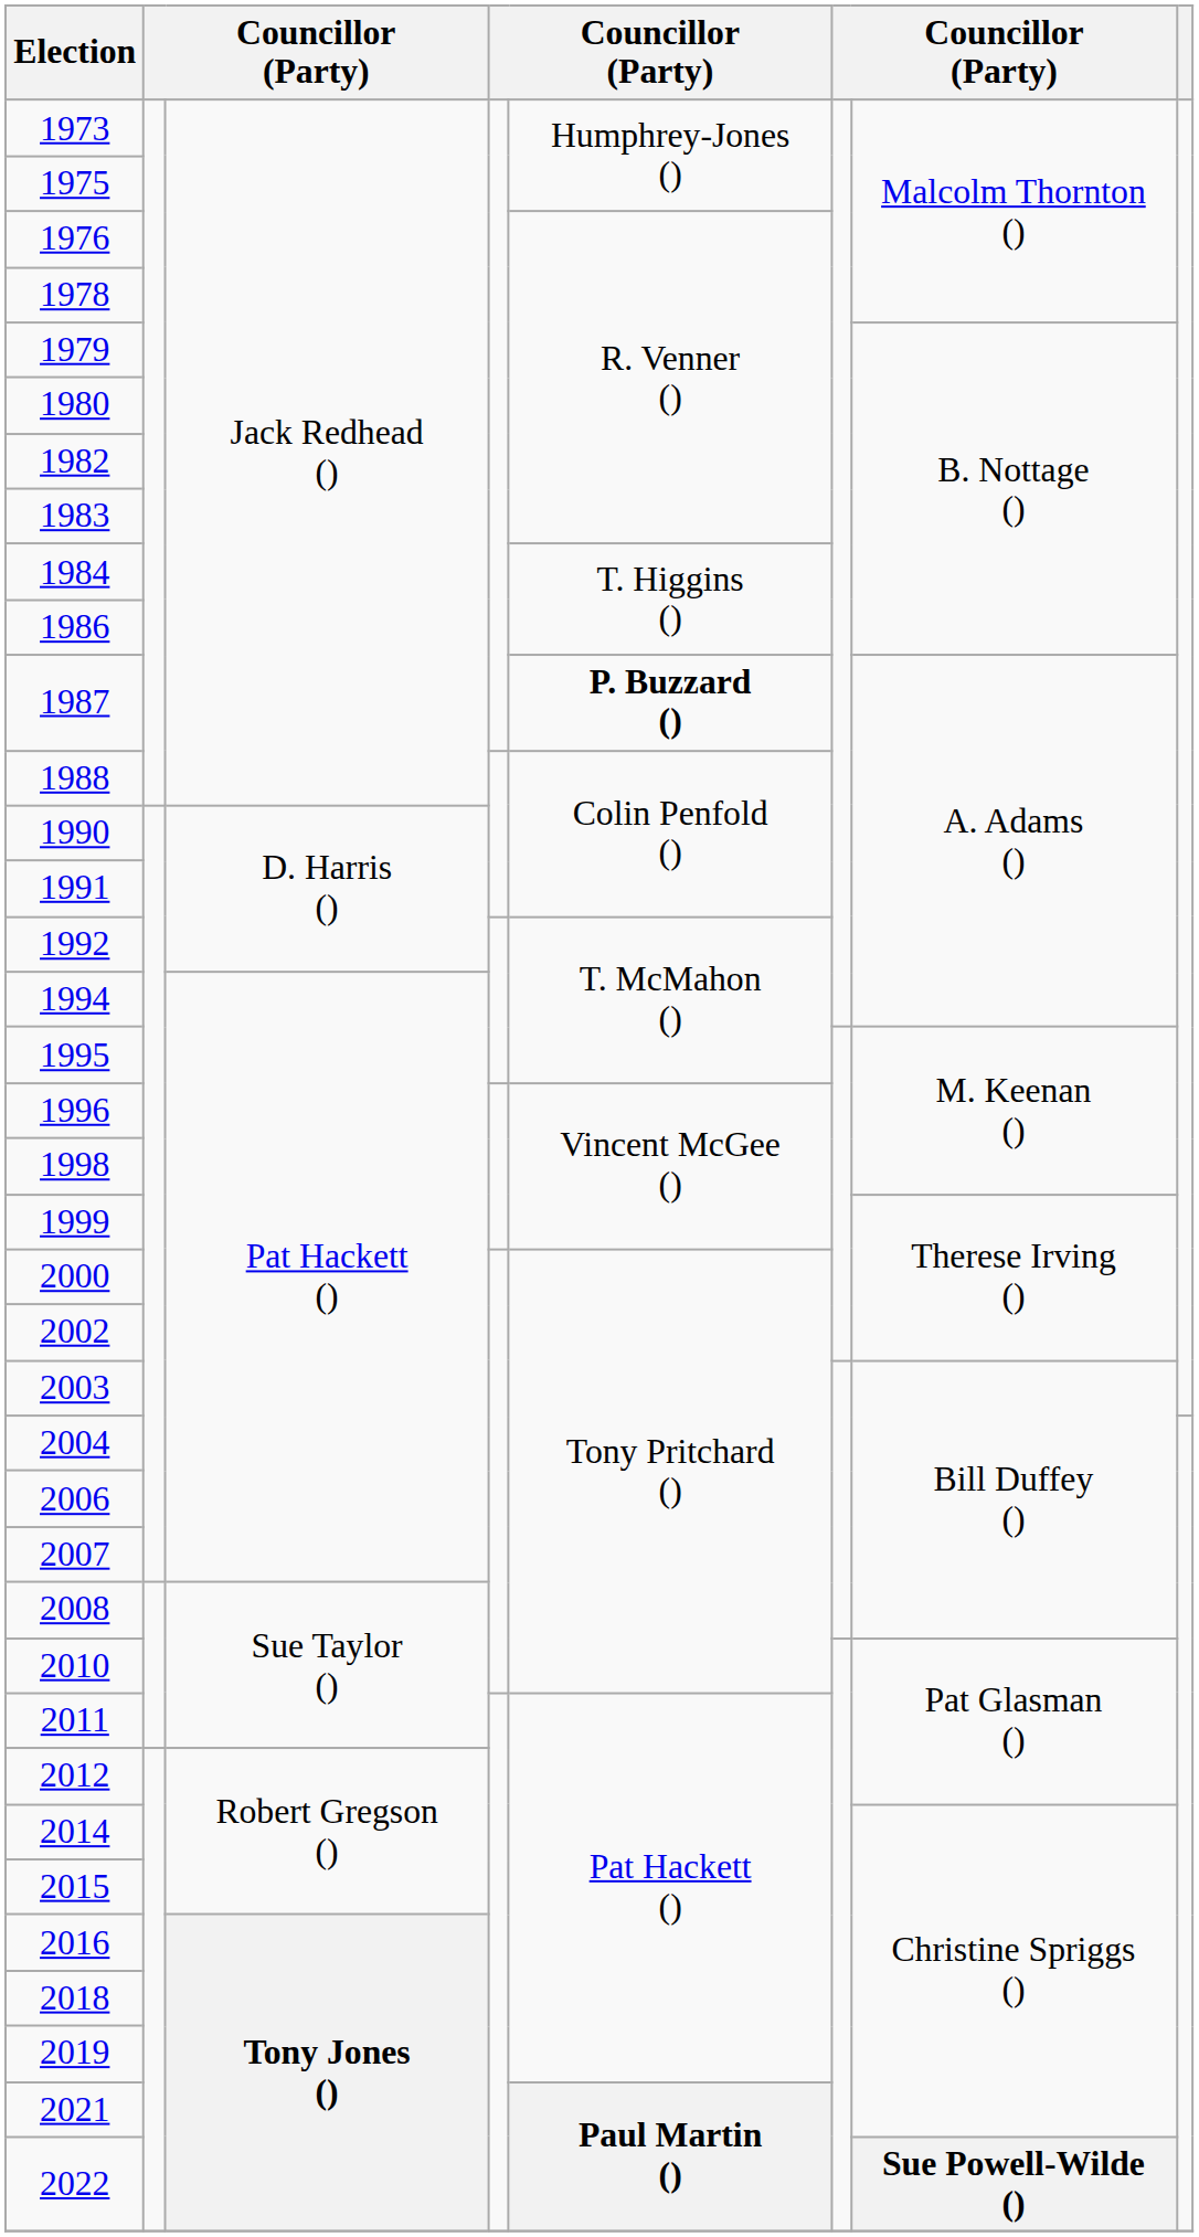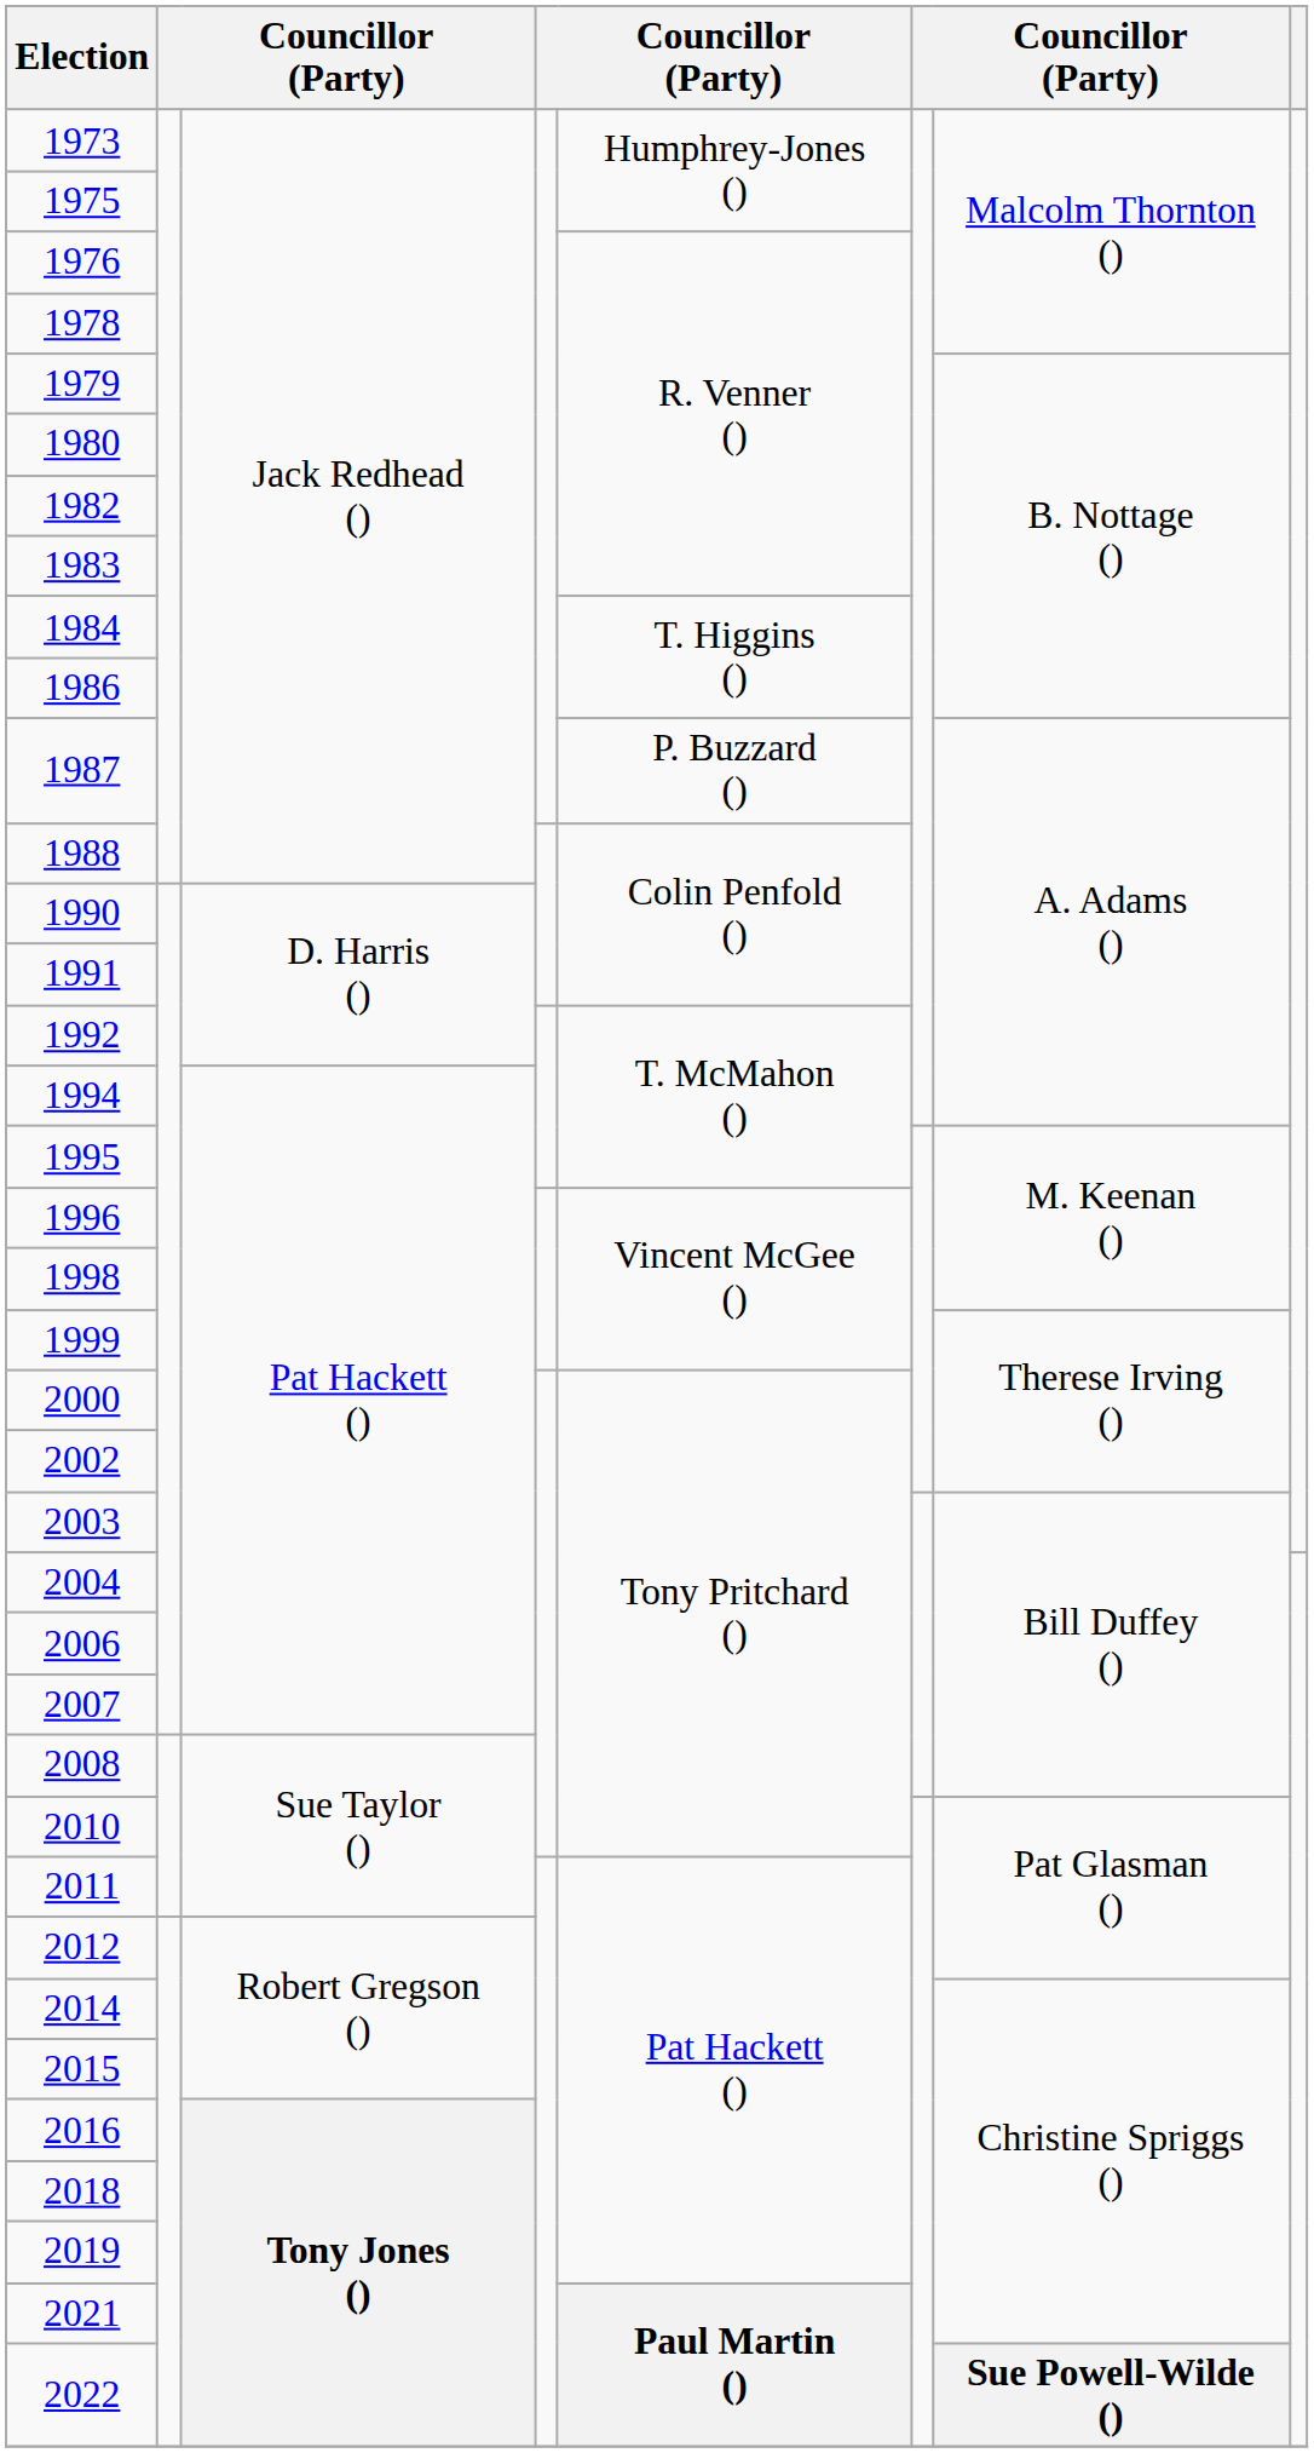1987 | column 5: bold -> normal
